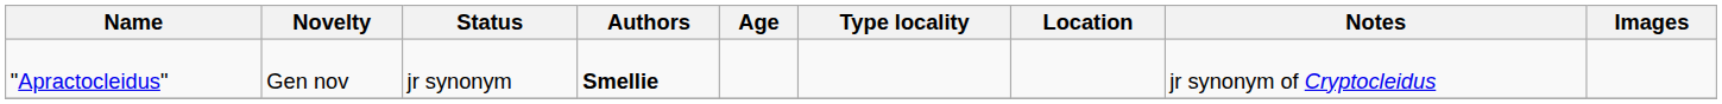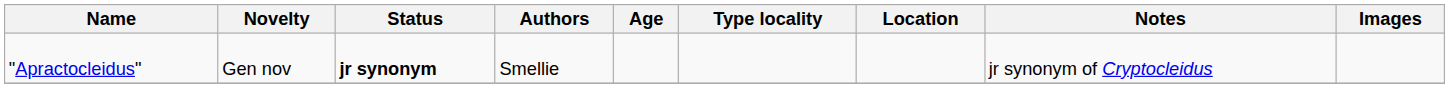"Apractocleidus" | Status: normal -> bold
"Apractocleidus" | Authors: bold -> normal
